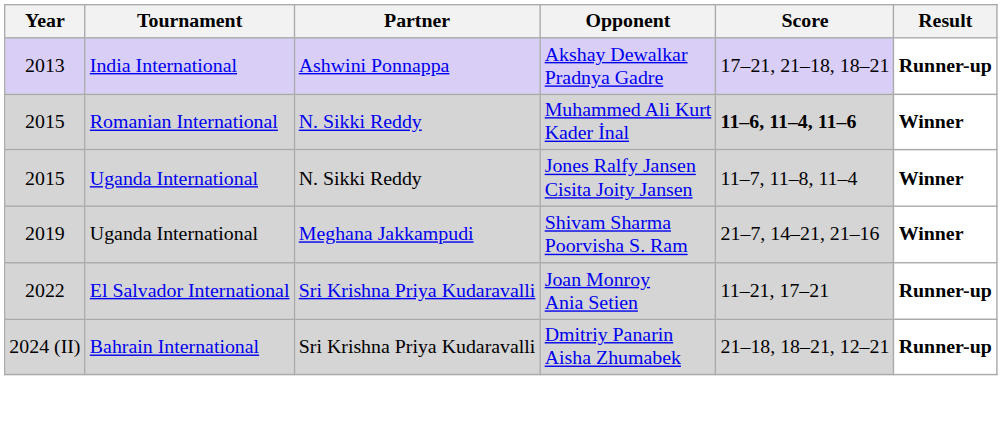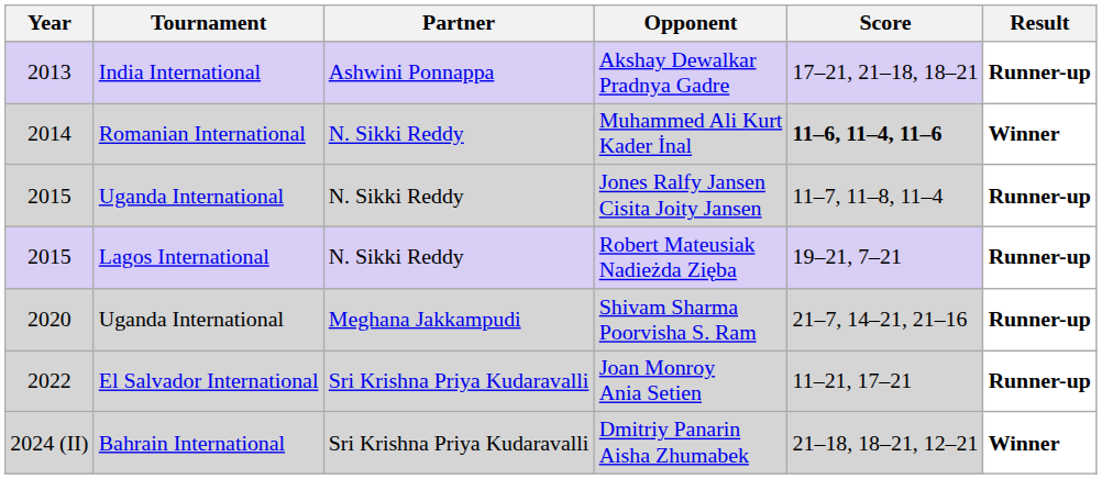Muhammed Ali Kurt Kader İnal | Year: 2015 -> 2014
Jones Ralfy Jansen Cisita Joity Jansen | Result: Winner -> Runner-up
+ row: 2015 | Lagos International | N. Sikki Reddy | Robert Mateusiak Nadieżda Zięba | 19–21, 7–21 | Runner-up
Shivam Sharma Poorvisha S. Ram | Year: 2019 -> 2020
Shivam Sharma Poorvisha S. Ram | Result: Winner -> Runner-up
Dmitriy Panarin Aisha Zhumabek | Result: Runner-up -> Winner
